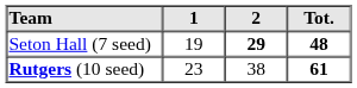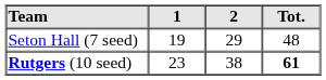Seton Hall (7 seed) | 2: bold -> normal
Seton Hall (7 seed) | Tot.: bold -> normal
